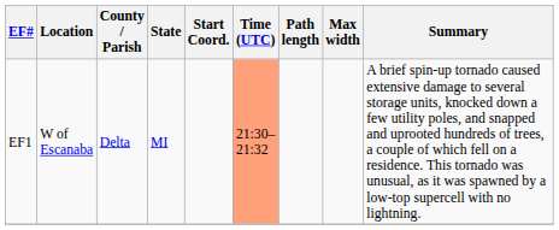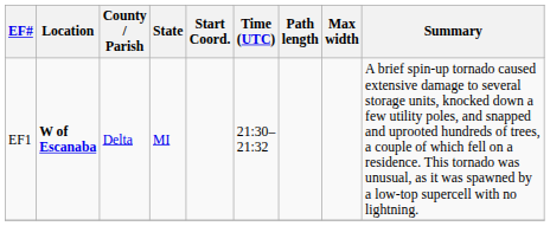EF1 | Location: normal -> bold
EF1 | Time (UTC): lightsalmon background -> no background
